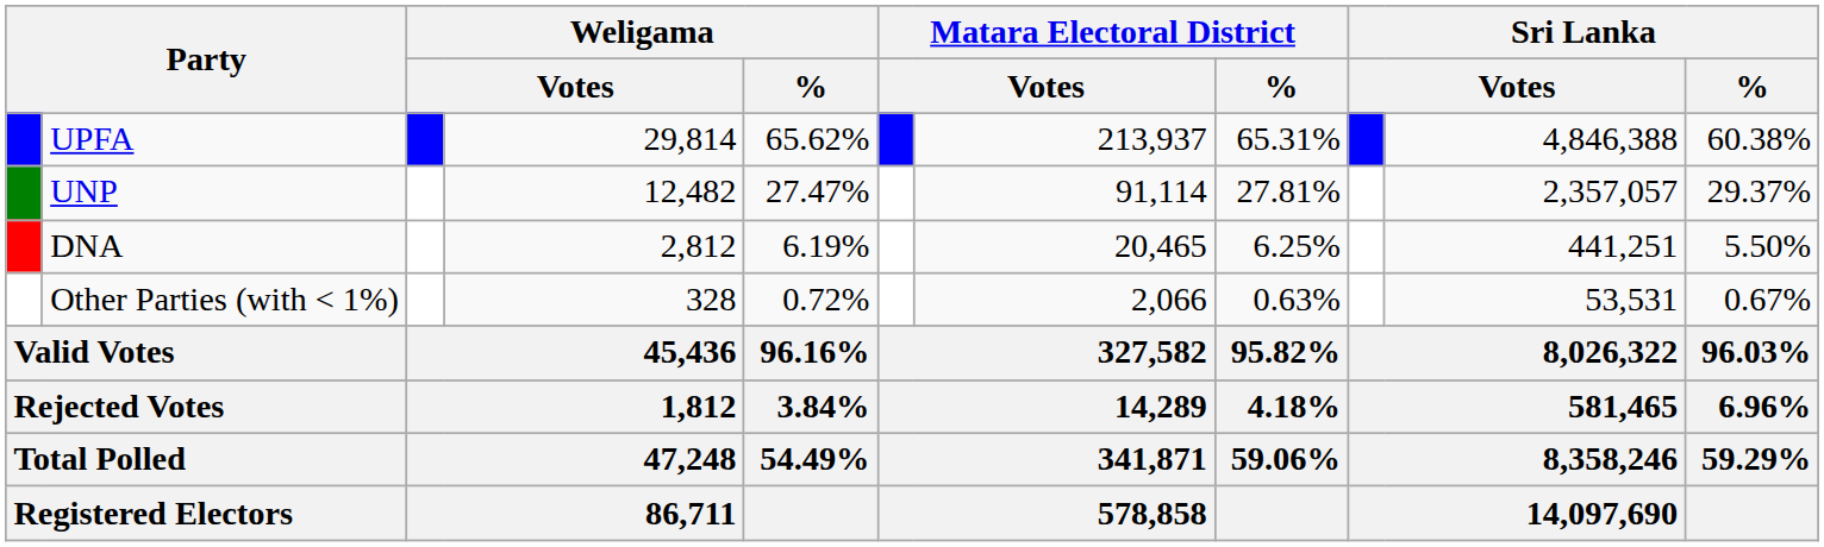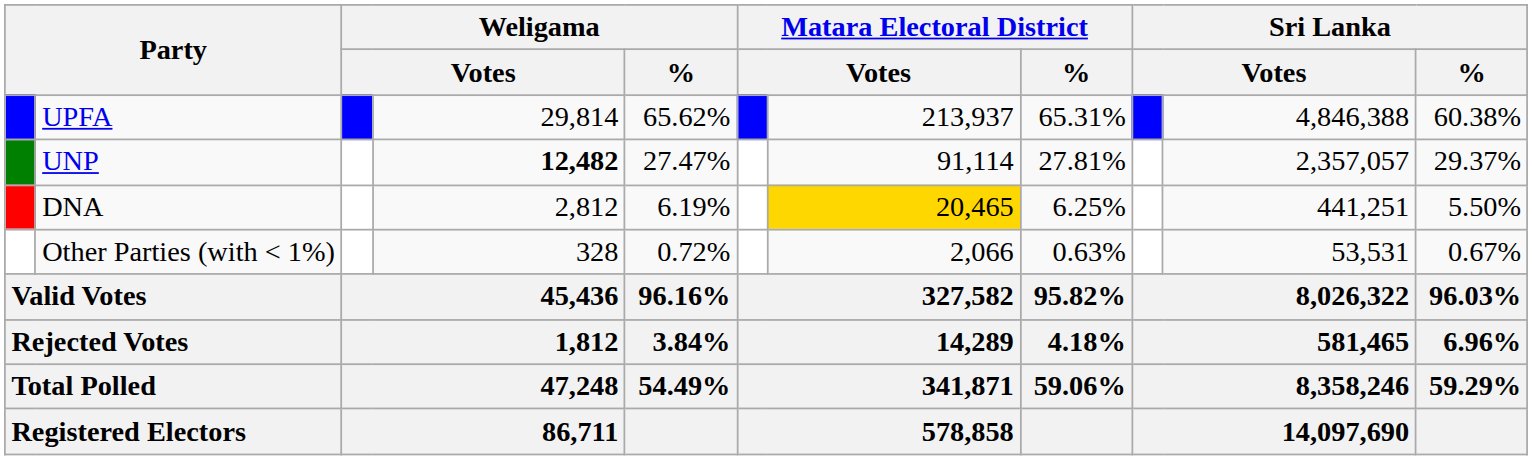UNP | column 4: normal -> bold
DNA | column 7: no background -> gold background
